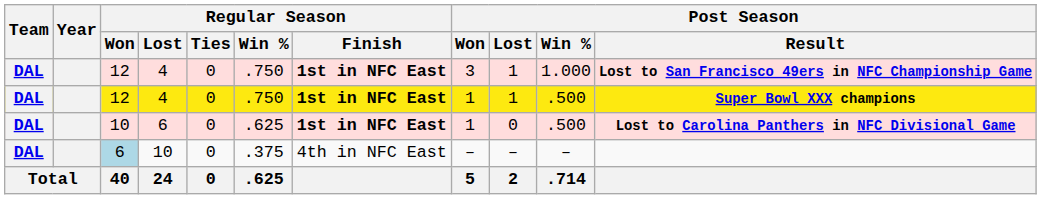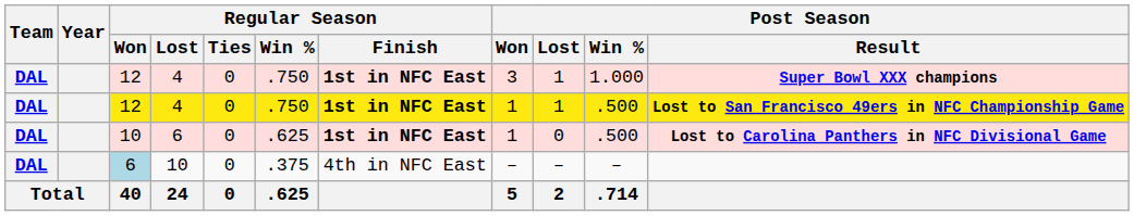row 3 | Post Season / Result: Lost to San Francisco 49ers in NFC Championship Game -> Super Bowl XXX champions
row 4 | Post Season / Result: Super Bowl XXX champions -> Lost to San Francisco 49ers in NFC Championship Game
